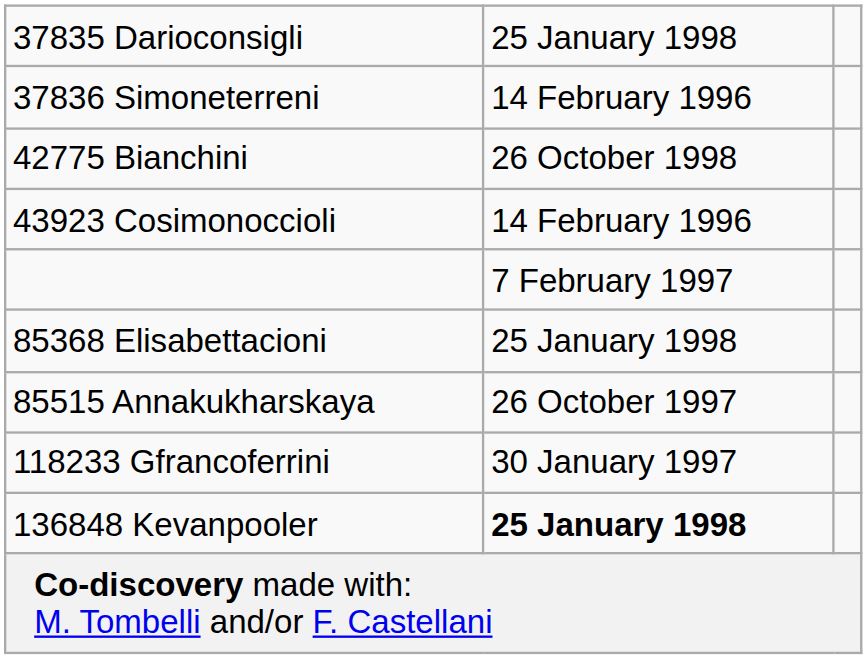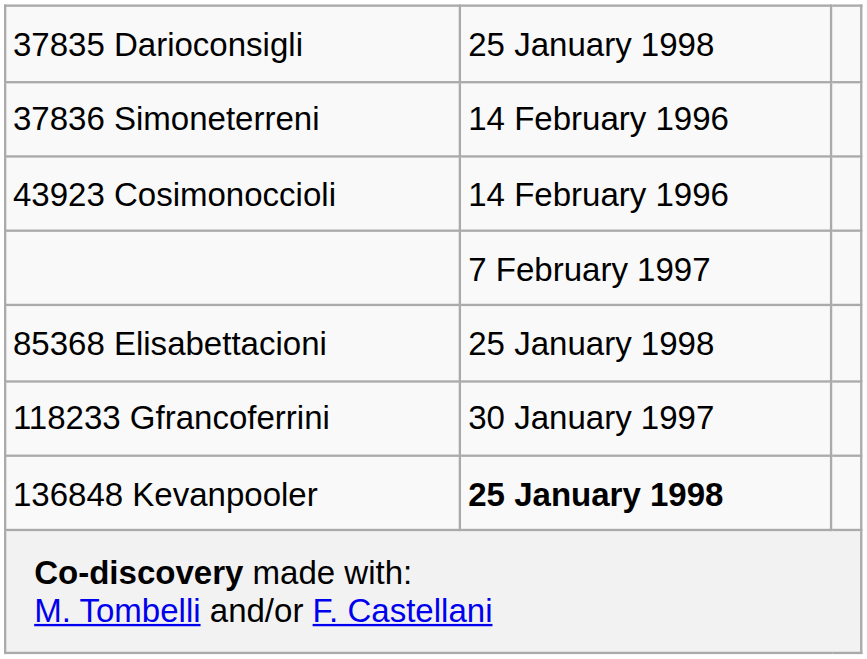- row: 42775 Bianchini | 26 October 1998
- row: 85515 Annakukharskaya | 26 October 1997
